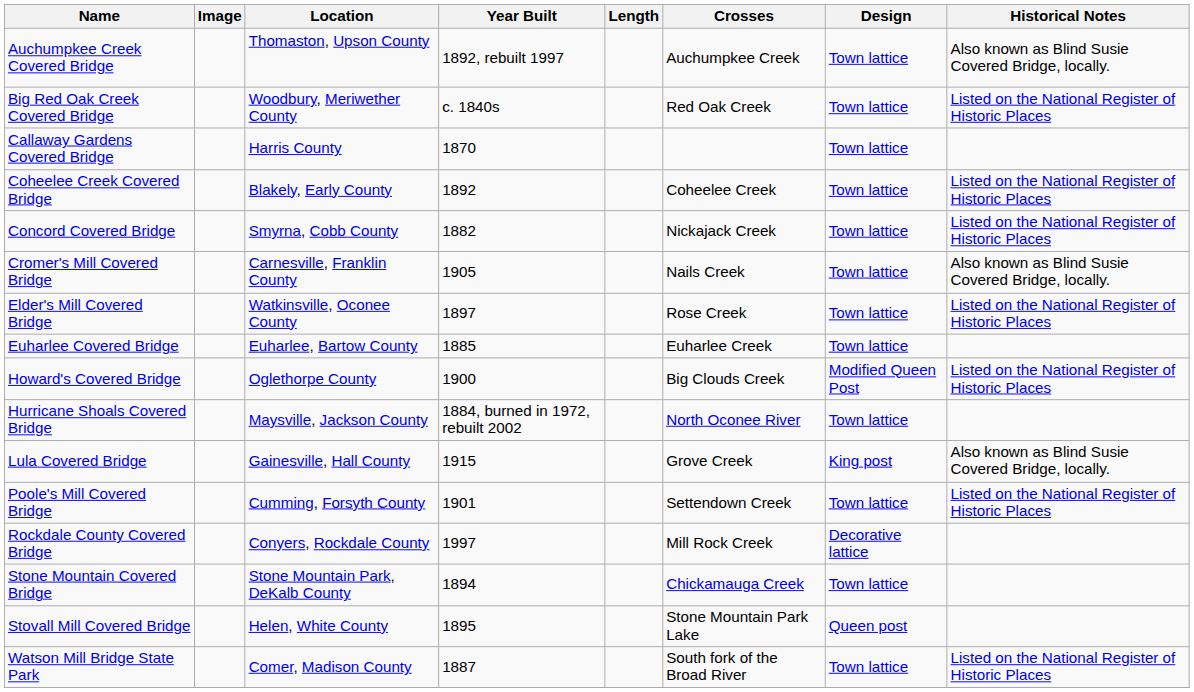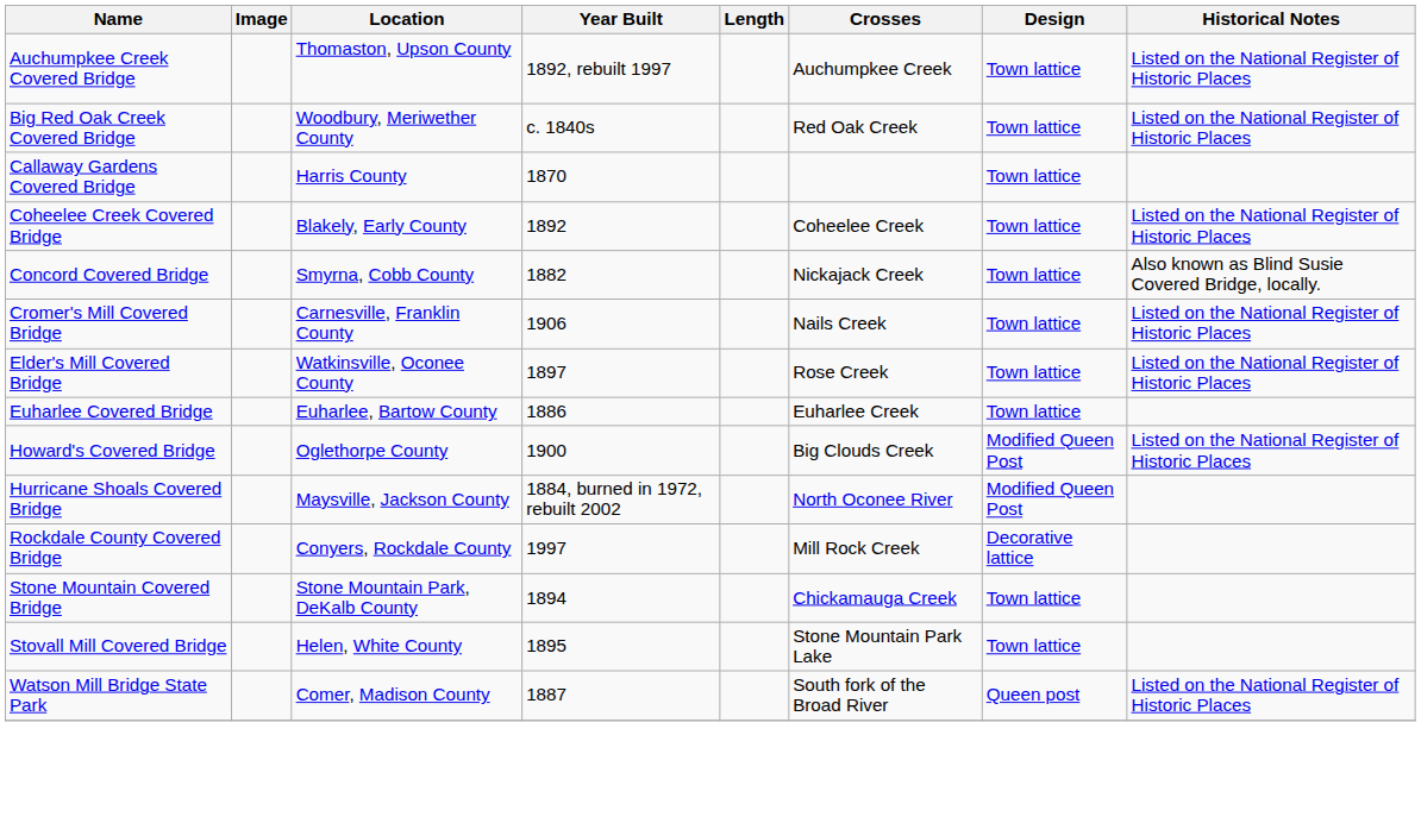Auchumpkee Creek Covered Bridge | Historical Notes: Also known as Blind Susie Covered Bridge, locally. -> Listed on the National Register of Historic Places
Concord Covered Bridge | Historical Notes: Listed on the National Register of Historic Places -> Also known as Blind Susie Covered Bridge, locally.
Cromer's Mill Covered Bridge | Year Built: 1905 -> 1906
Cromer's Mill Covered Bridge | Historical Notes: Also known as Blind Susie Covered Bridge, locally. -> Listed on the National Register of Historic Places
Euharlee Covered Bridge | Year Built: 1885 -> 1886
Hurricane Shoals Covered Bridge | Design: Town lattice -> Modified Queen Post
- row: Lula Covered Bridge | Gainesville, Hall County | 1915 | Grove Creek | King post | Also known as Blind Susie Covered Bridge, locally.
- row: Poole's Mill Covered Bridge | Cumming, Forsyth County | 1901 | Settendown Creek | Town lattice | Listed on the National Register of Historic Places
Stovall Mill Covered Bridge | Design: Queen post -> Town lattice
Watson Mill Bridge State Park | Design: Town lattice -> Queen post
